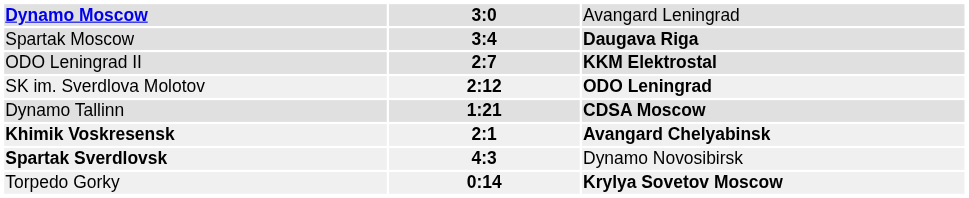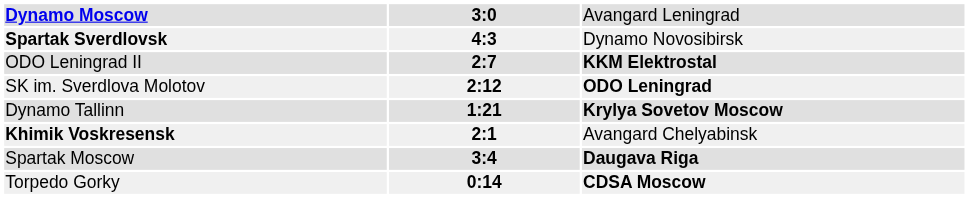rows swapped: Spartak Sverdlovsk <-> Spartak Moscow
Dynamo Tallinn | column 3: CDSA Moscow -> Krylya Sovetov Moscow
Khimik Voskresensk | column 3: bold -> normal
Torpedo Gorky | column 3: Krylya Sovetov Moscow -> CDSA Moscow
